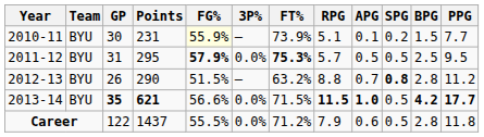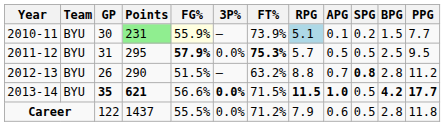2010-11 | Points: no background -> lightgreen background
2010-11 | RPG: no background -> lightblue background
2013-14 | 3P%: normal -> bold
